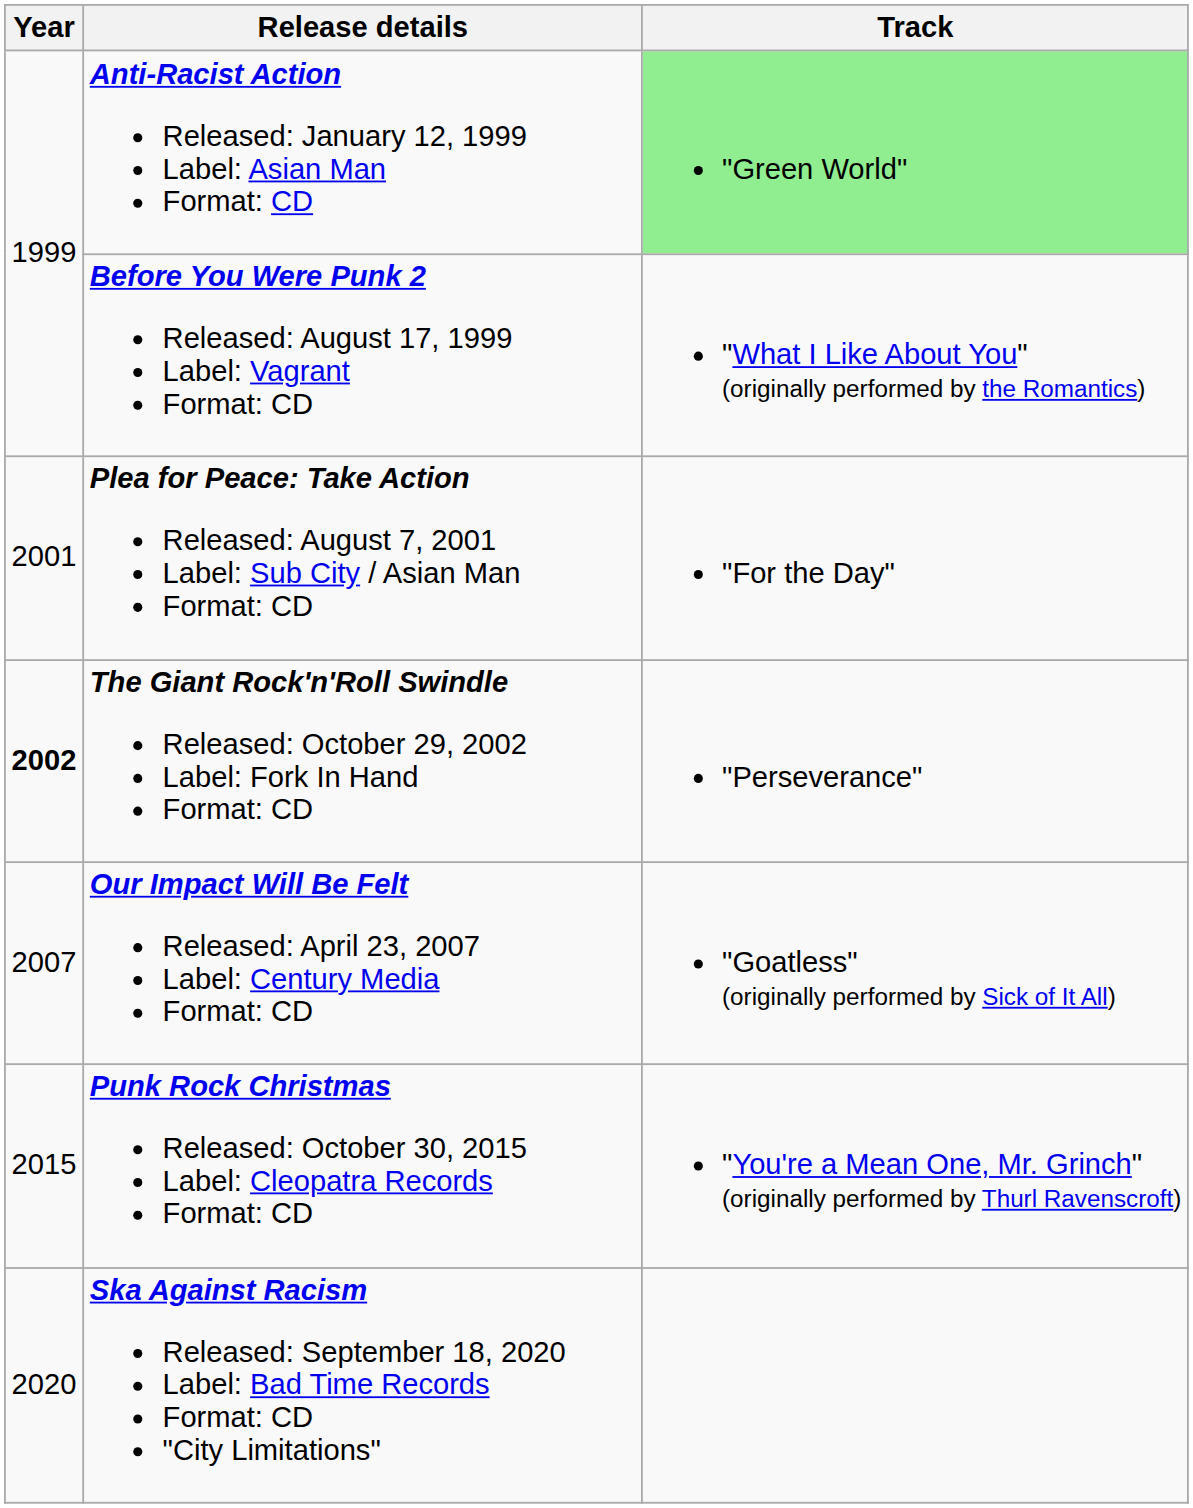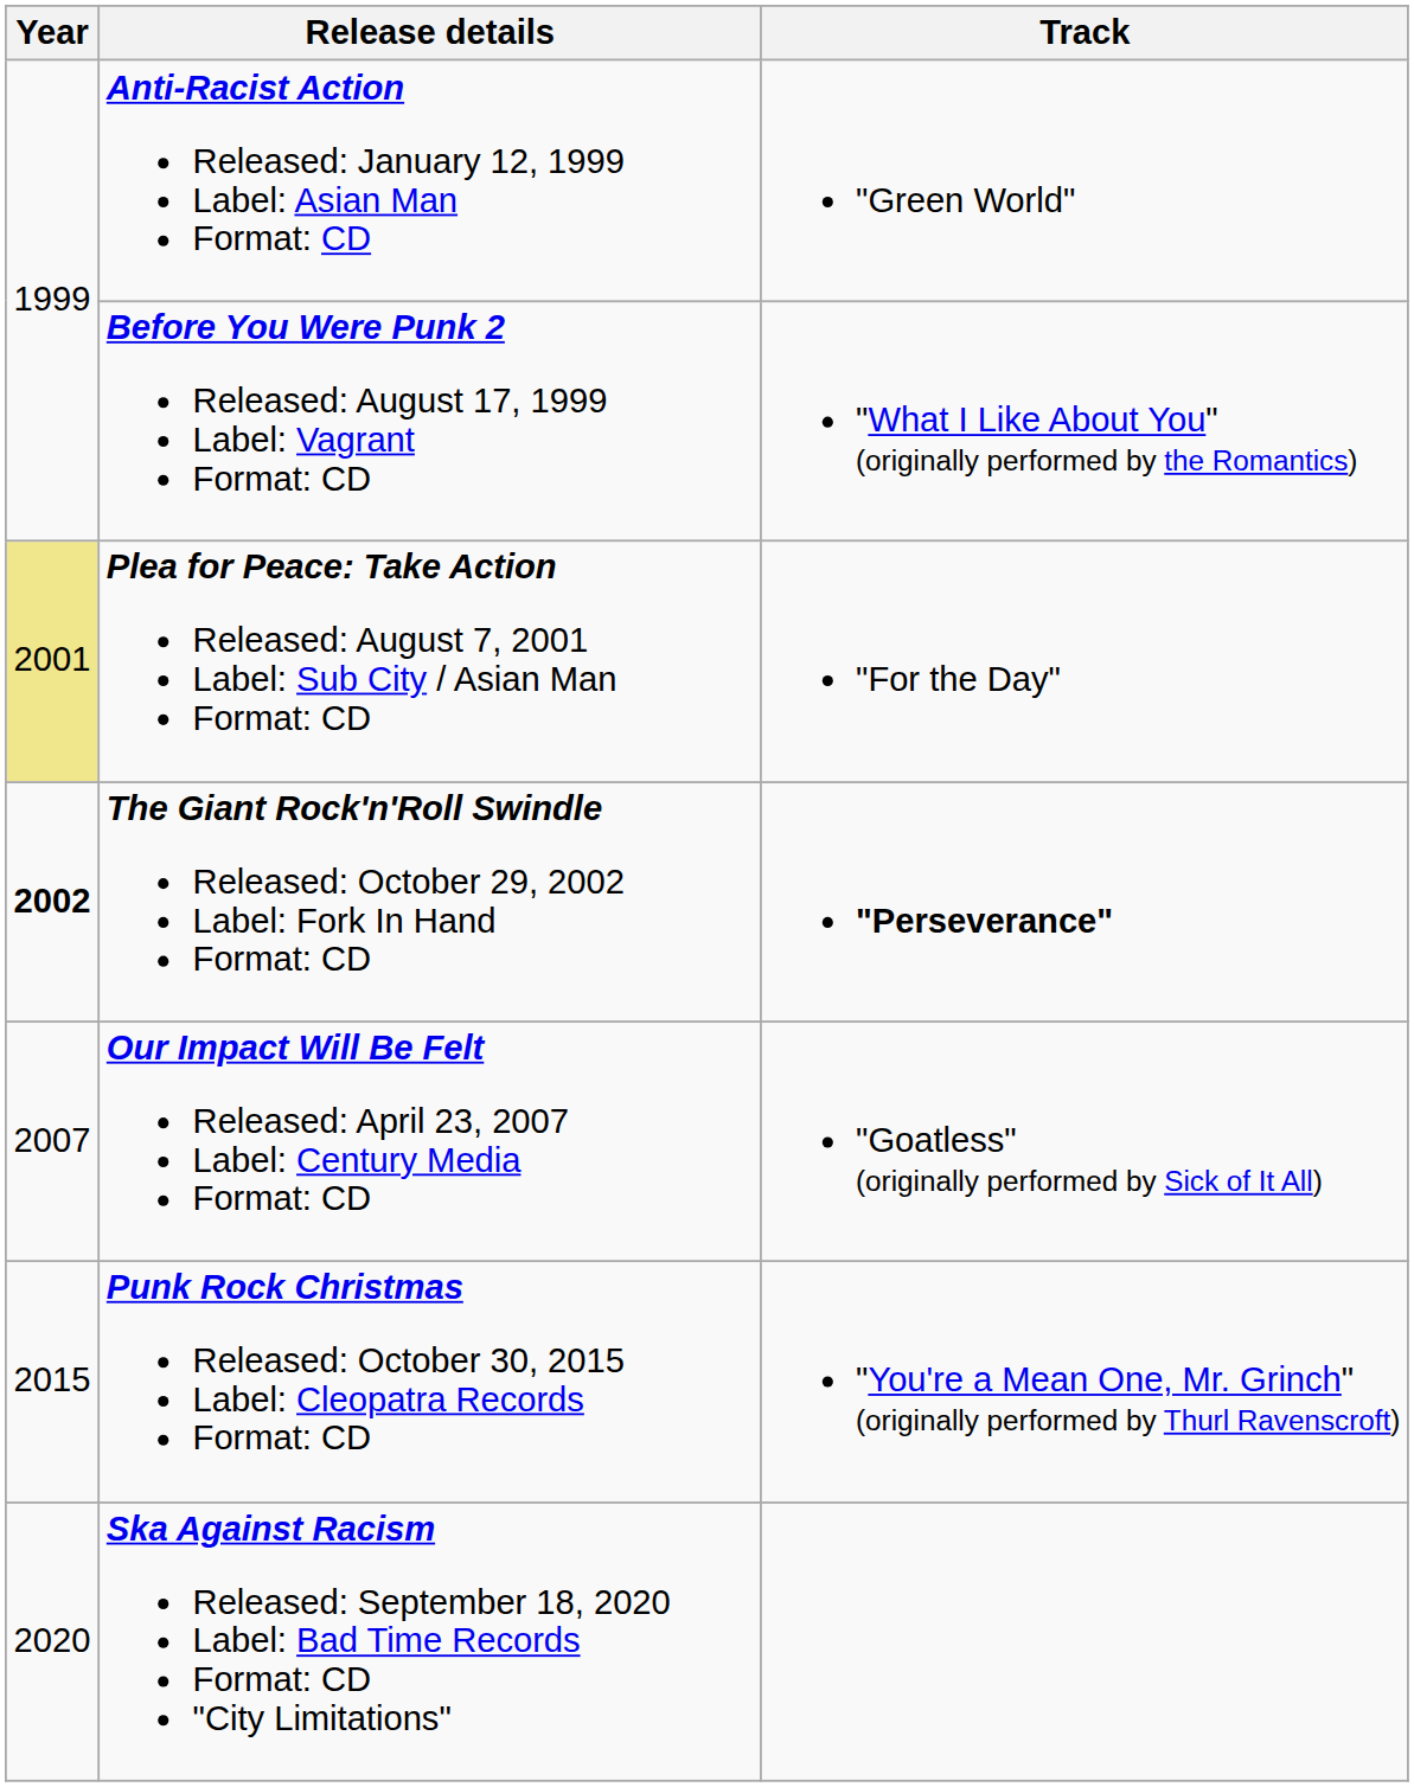row 2 | Track: lightgreen background -> no background
row 4 | Year: no background -> khaki background
row 5 | Track: normal -> bold
